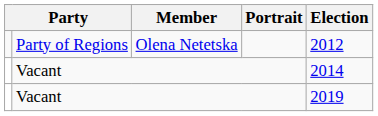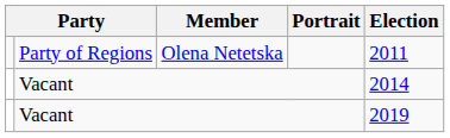Party of Regions | Election: 2012 -> 2011
